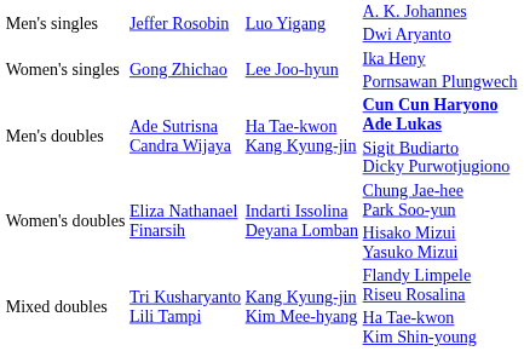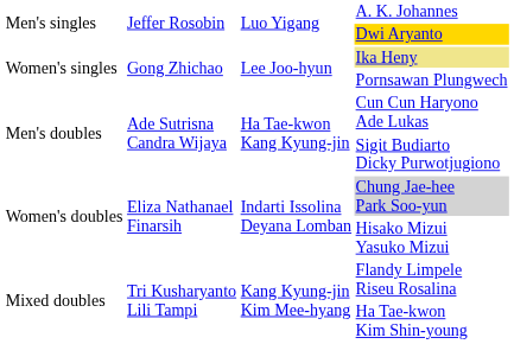Dwi Aryanto | column 4: no background -> gold background
Ika Heny | column 4: no background -> khaki background
Cun Cun Haryono Ade Lukas | column 4: bold -> normal
Chung Jae-hee Park Soo-yun | column 4: no background -> lightgrey background
